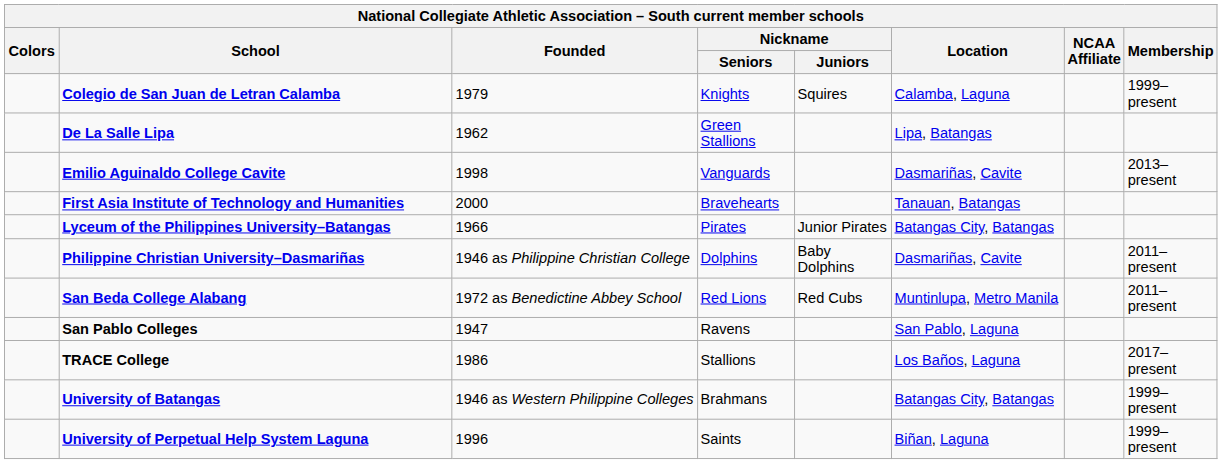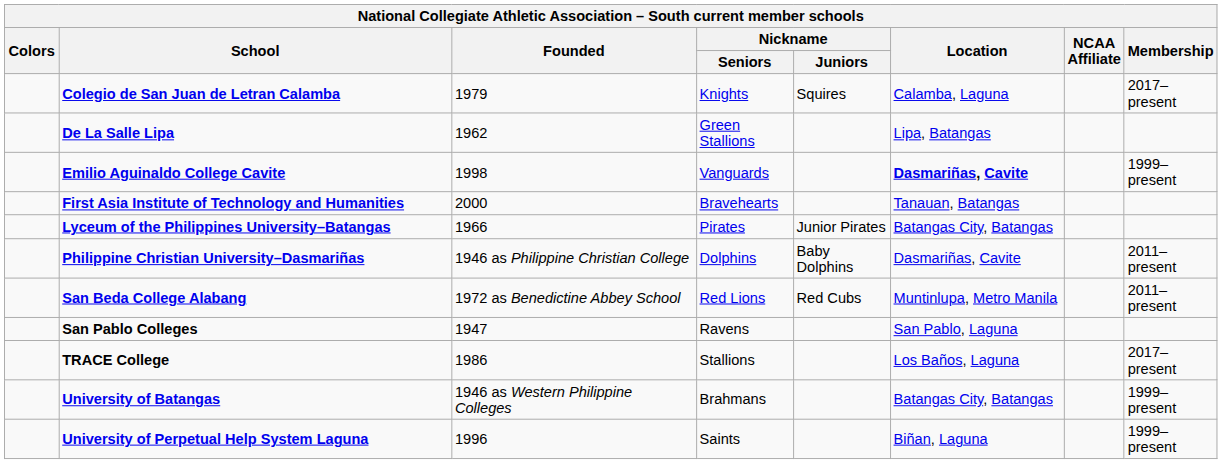Colegio de San Juan de Letran Calamba | Membership: 1999–present -> 2017–present
Emilio Aguinaldo College Cavite | Location: normal -> bold
Emilio Aguinaldo College Cavite | Membership: 2013–present -> 1999–present
